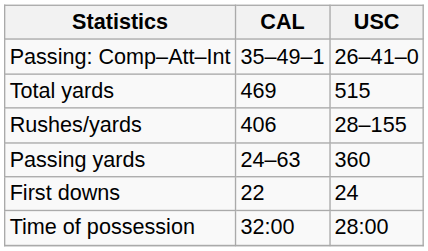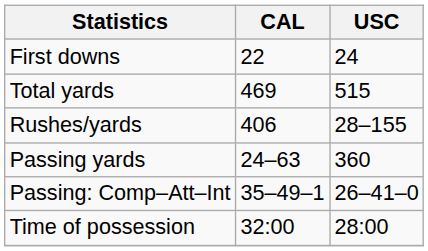rows swapped: First downs <-> Passing: Comp–Att–Int
